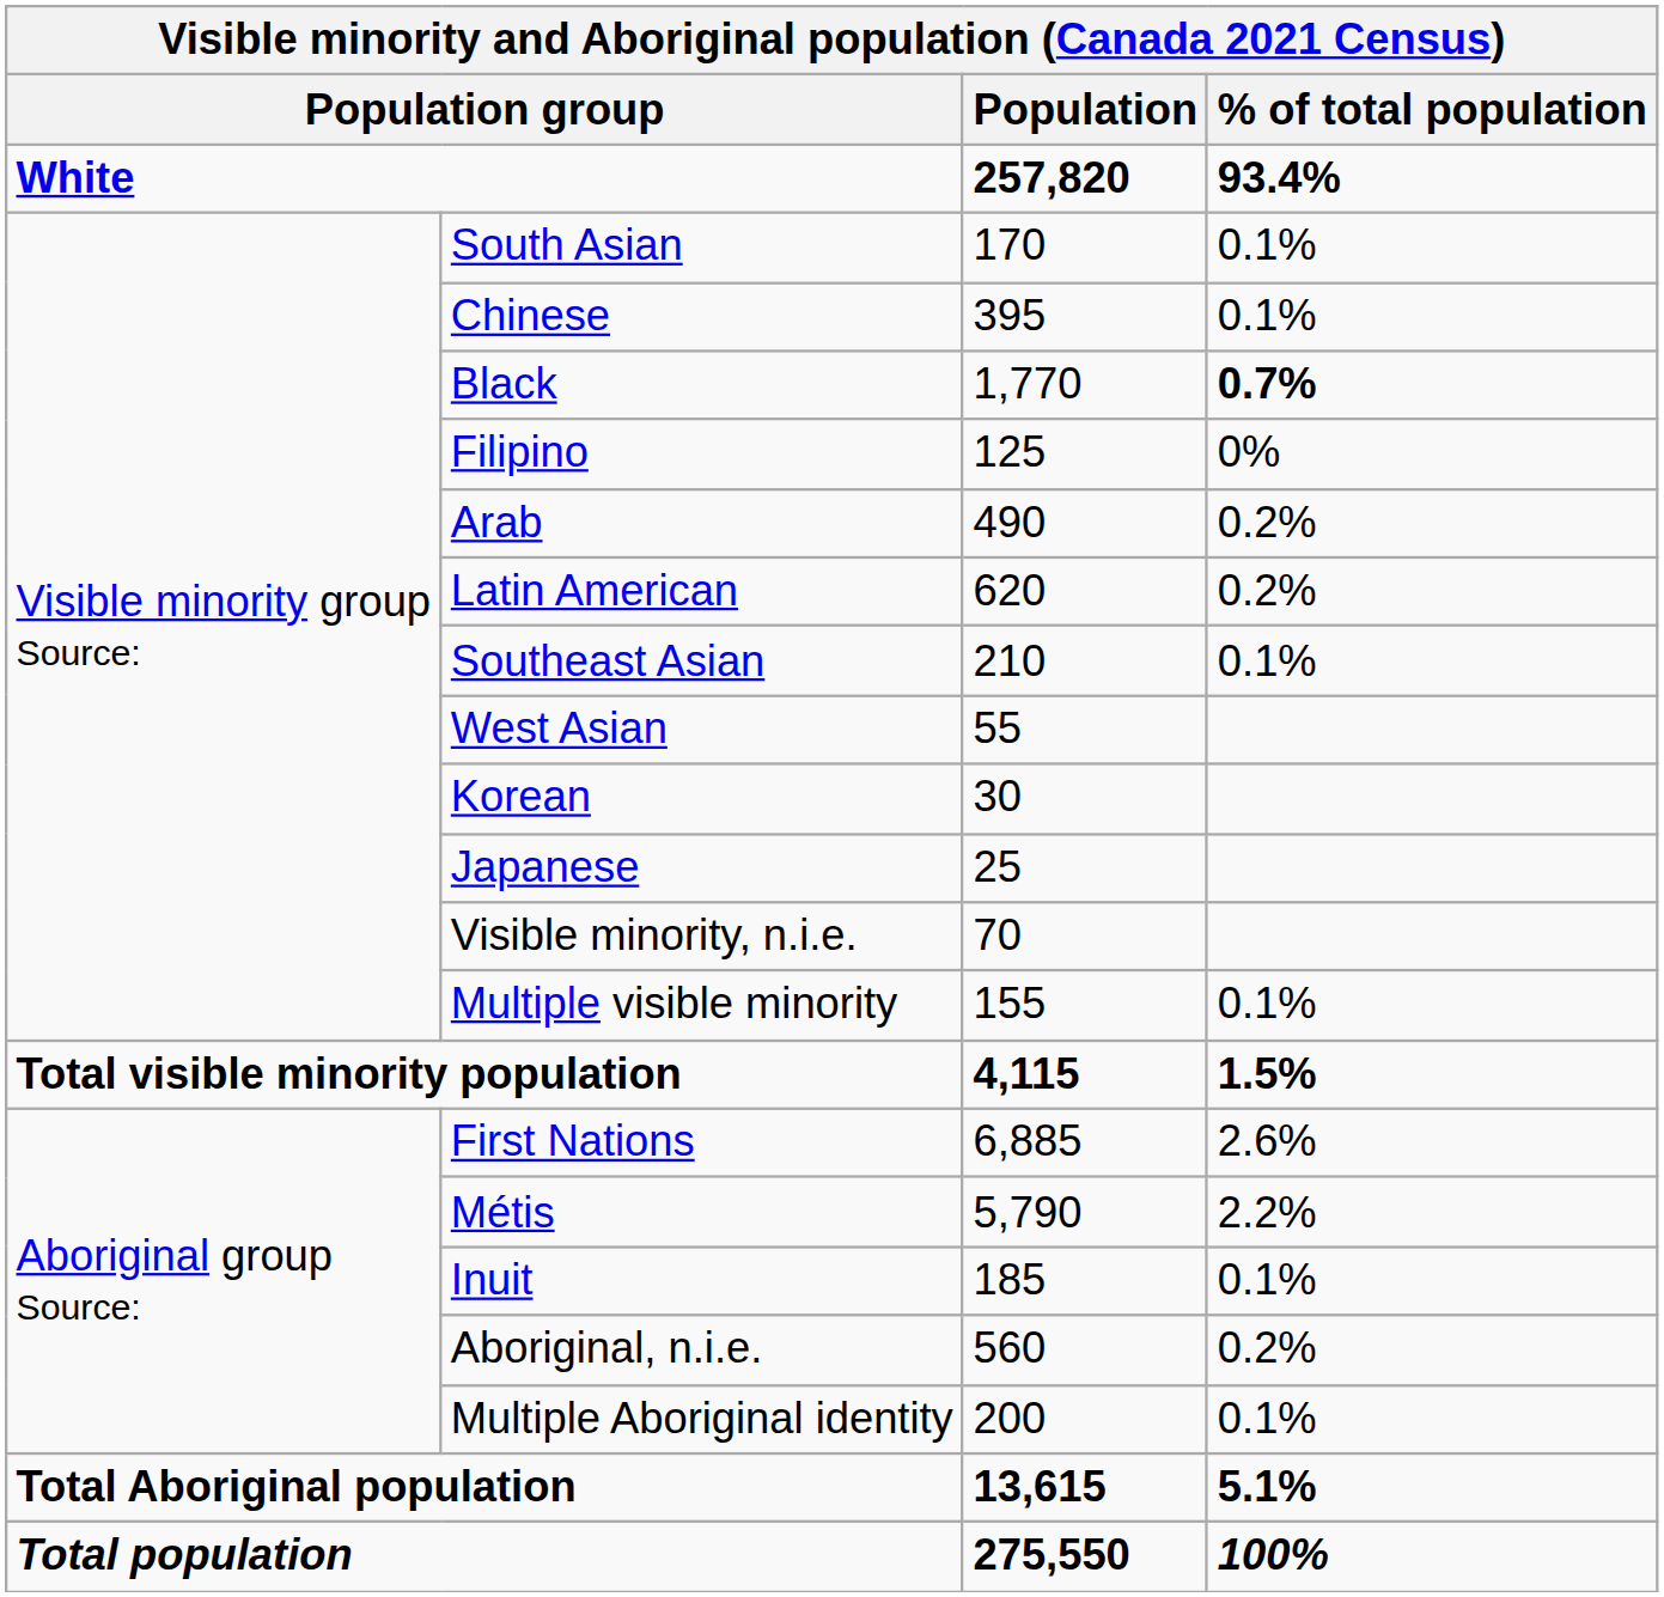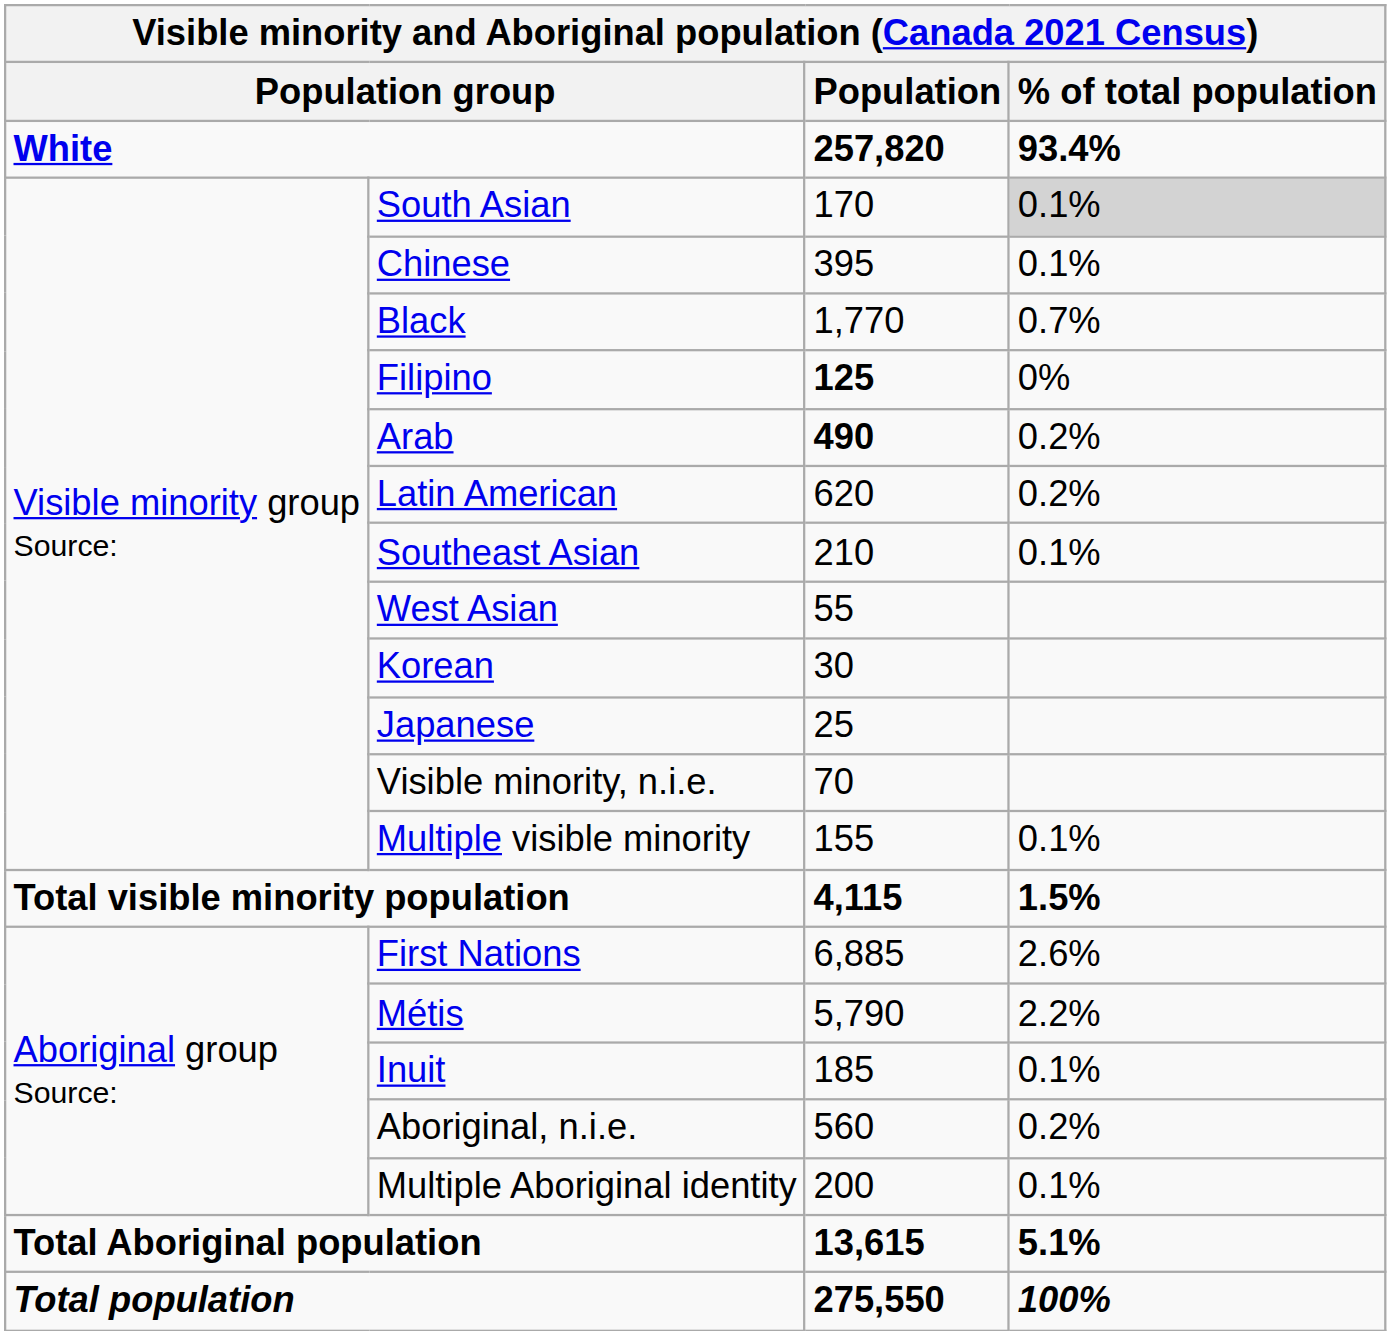South Asian | % of total population: no background -> lightgrey background
Black | % of total population: bold -> normal
Filipino | Population: normal -> bold
Arab | Population: normal -> bold
